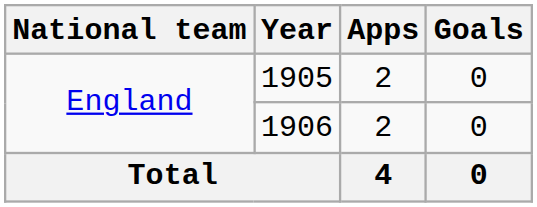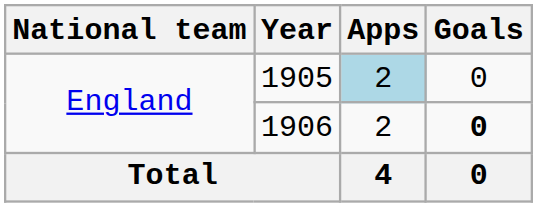1905 | Apps: no background -> lightblue background
1906 | Goals: normal -> bold
